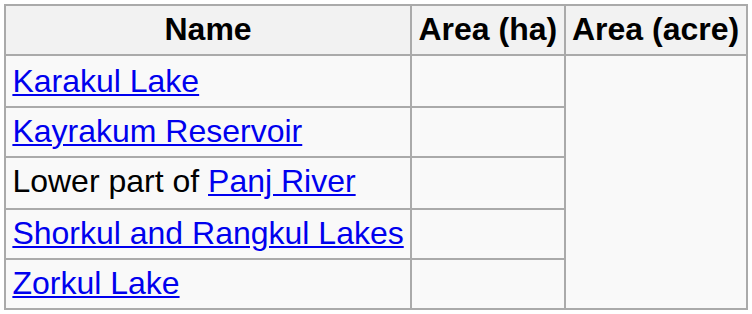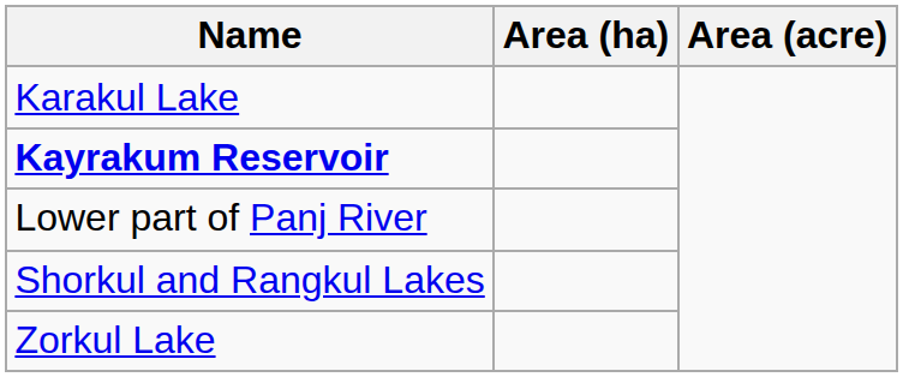Kayrakum Reservoir | Name: normal -> bold
